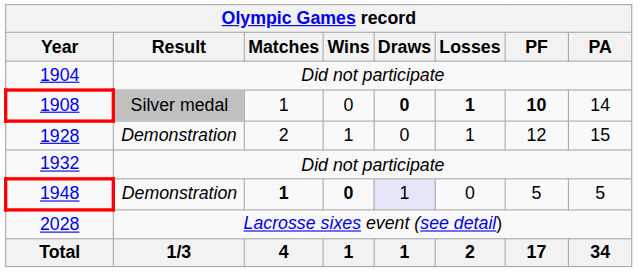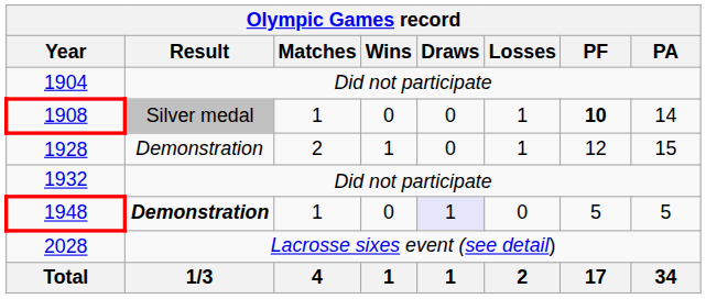1908 | Olympic Games record / Draws: bold -> normal
1908 | Olympic Games record / Losses: bold -> normal
1948 | Olympic Games record / Result: normal -> bold
1948 | Olympic Games record / Matches: bold -> normal
1948 | Olympic Games record / Wins: bold -> normal
